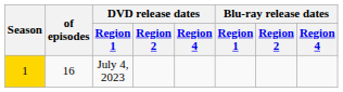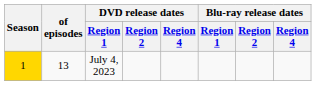July 4, 2023 | of episodes: 16 -> 13
